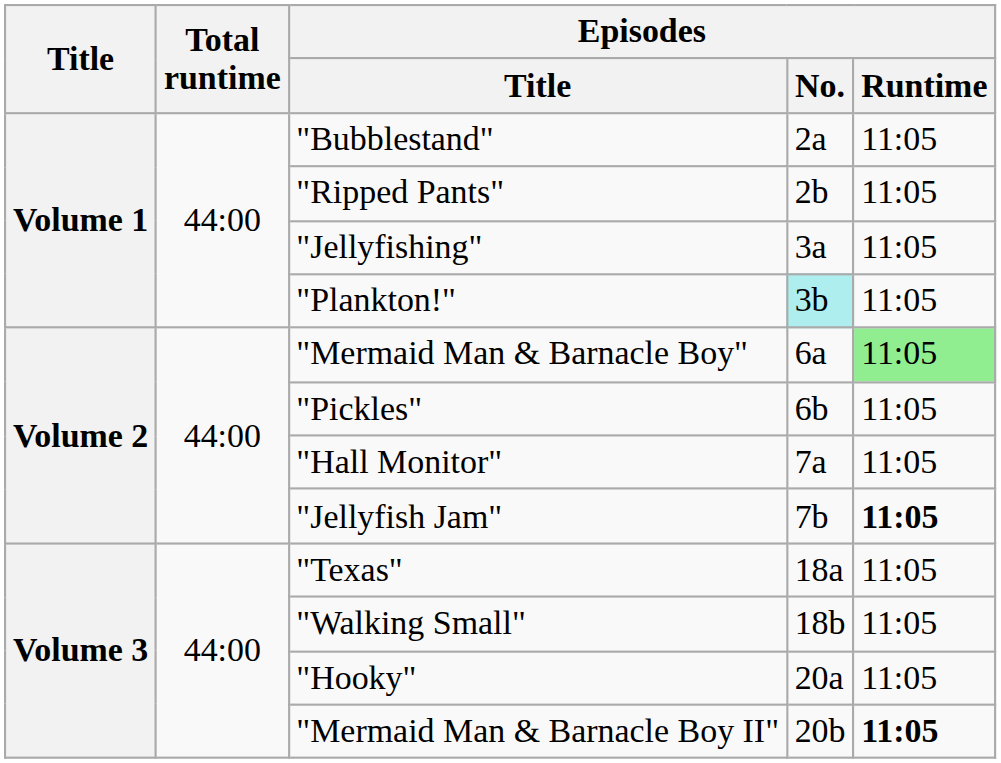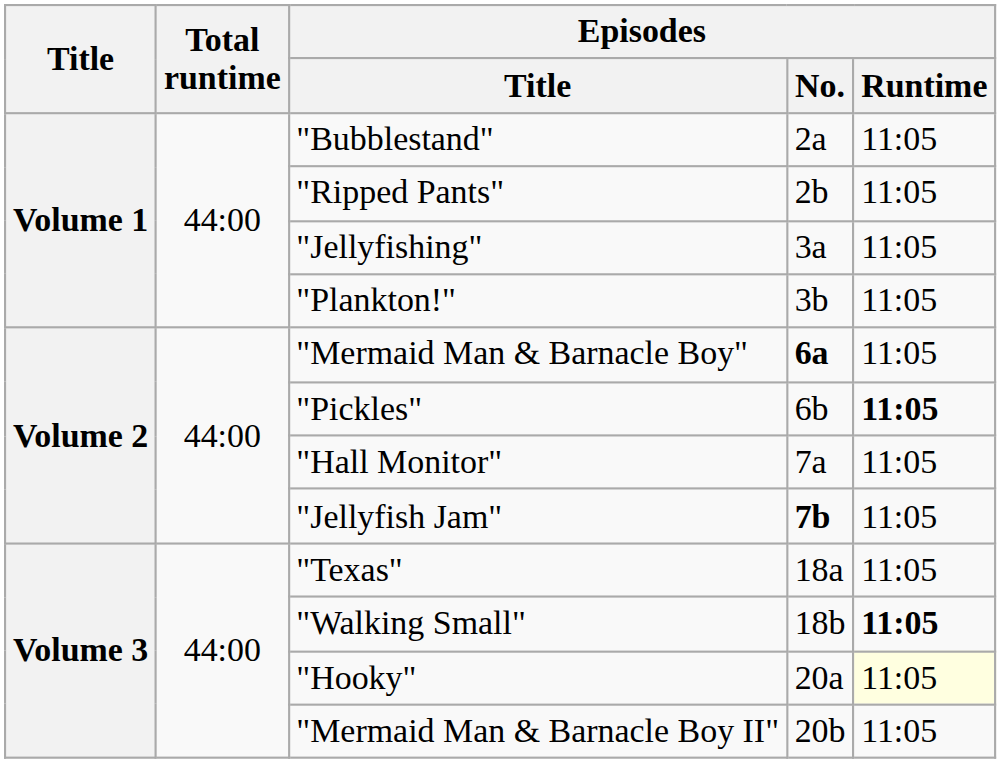"Plankton!" | Episodes / No.: paleturquoise background -> no background
"Mermaid Man & Barnacle Boy" | Episodes / No.: normal -> bold
"Mermaid Man & Barnacle Boy" | Episodes / Runtime: lightgreen background -> no background
"Pickles" | Episodes / Runtime: normal -> bold
"Jellyfish Jam" | Episodes / No.: normal -> bold
"Jellyfish Jam" | Episodes / Runtime: bold -> normal
"Walking Small" | Episodes / Runtime: normal -> bold
"Hooky" | Episodes / Runtime: no background -> lightyellow background
"Mermaid Man & Barnacle Boy II" | Episodes / Runtime: bold -> normal
